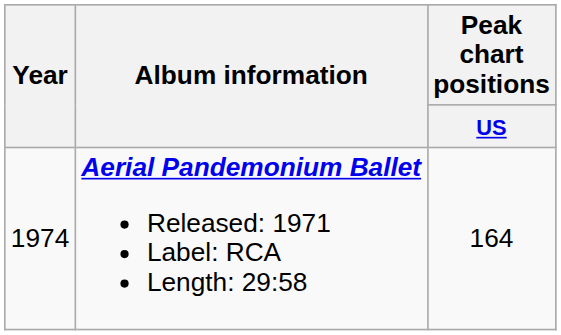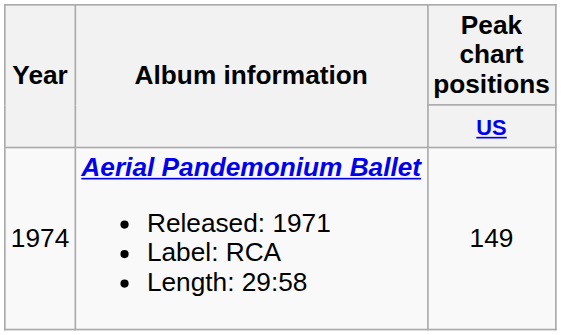row 3 | Peak chart positions / US: 164 -> 149
